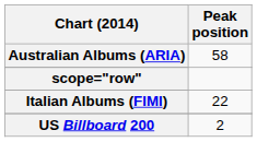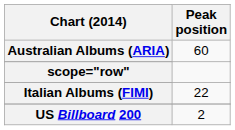Australian Albums (ARIA) | Peak position: 58 -> 60
